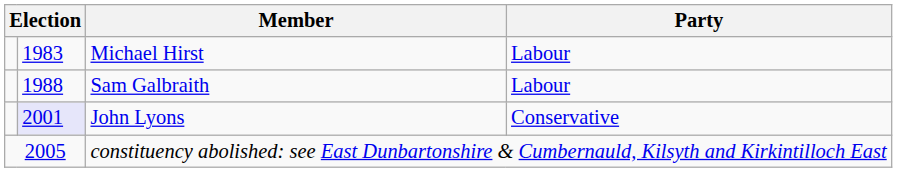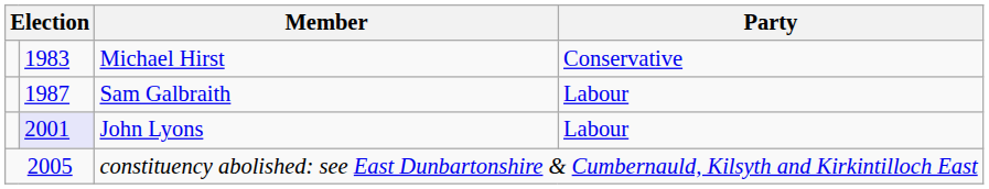Michael Hirst | Party: Labour -> Conservative
Sam Galbraith | column 2: 1988 -> 1987
John Lyons | Party: Conservative -> Labour
